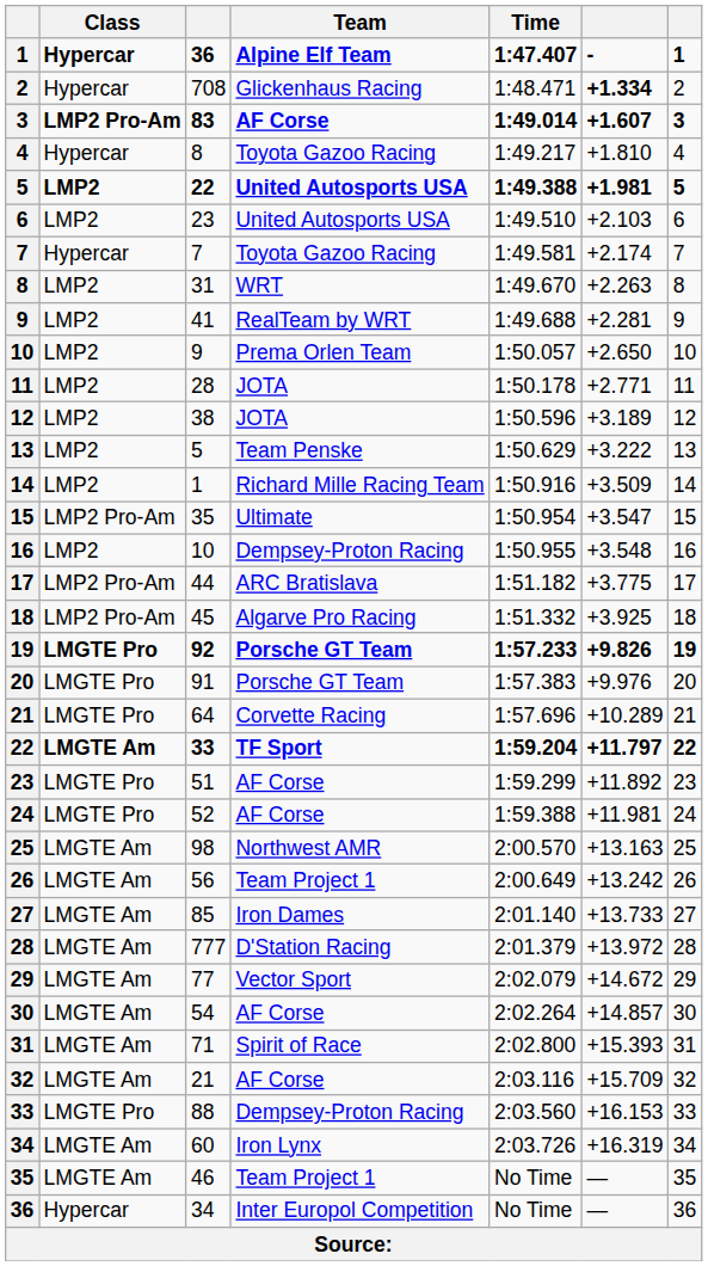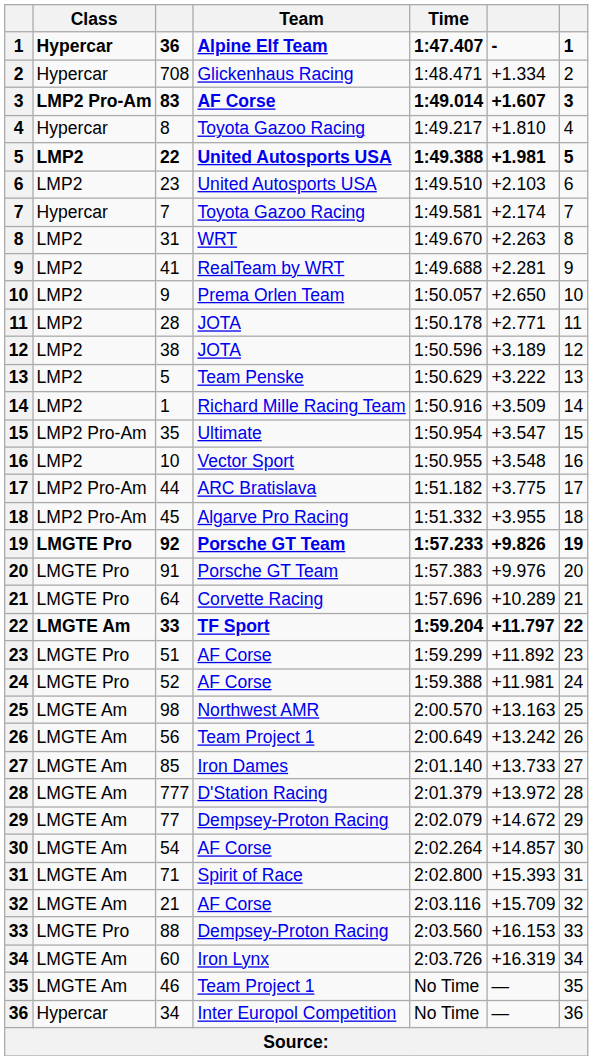row 3 | column 6: bold -> normal
row 17 | Team: Dempsey-Proton Racing -> Vector Sport
row 19 | column 6: +3.925 -> +3.955
row 30 | Team: Vector Sport -> Dempsey-Proton Racing
